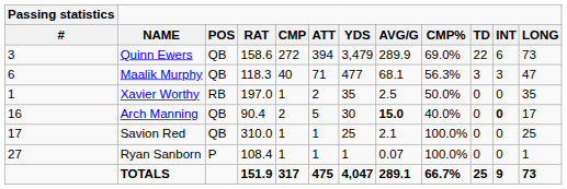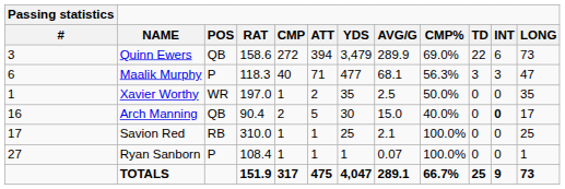Maalik Murphy | POS: QB -> P
Xavier Worthy | POS: RB -> WR
Arch Manning | AVG/G: bold -> normal
Savion Red | POS: QB -> RB
